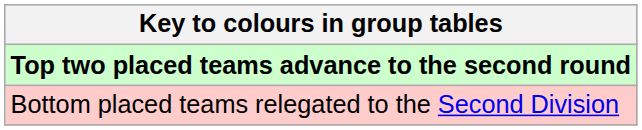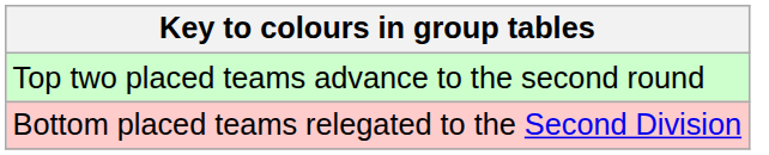row 2 | column 1: bold -> normal
